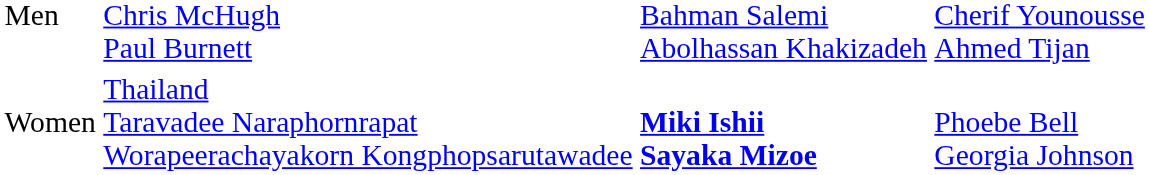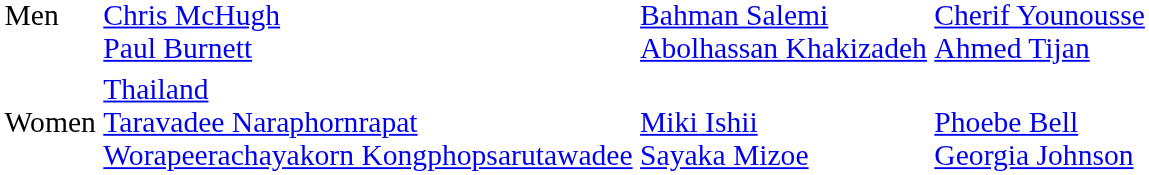Women | column 3: bold -> normal
